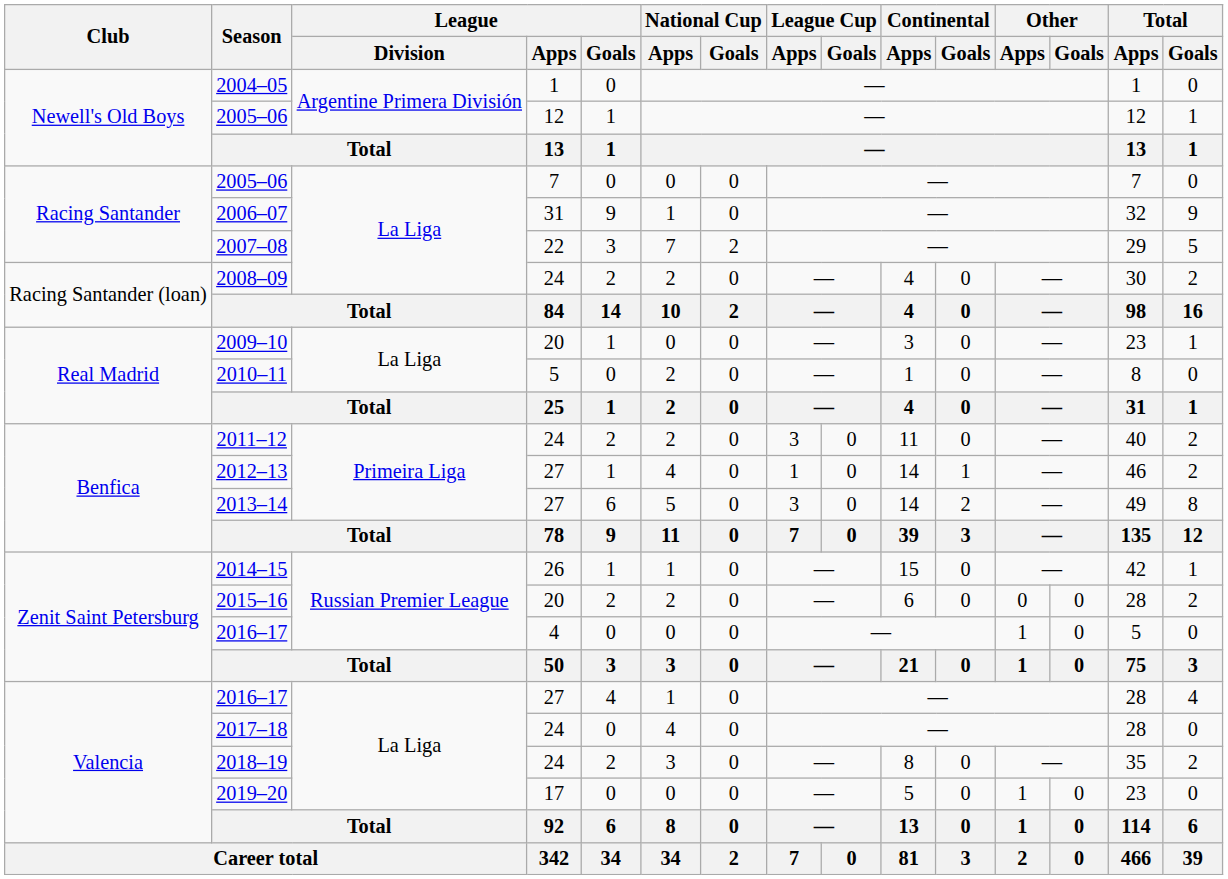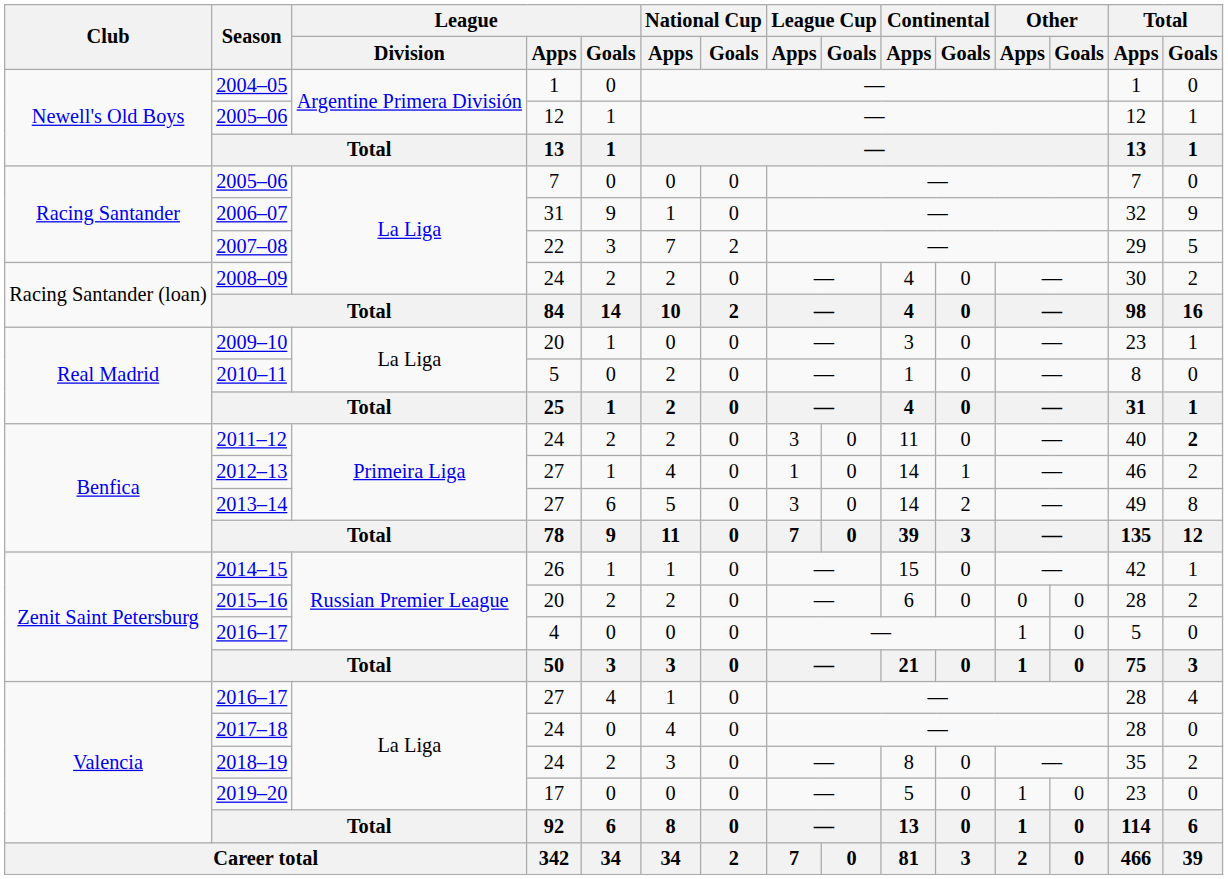2011–12 | Total / Goals: normal -> bold
